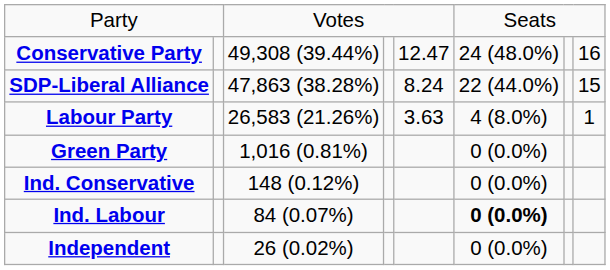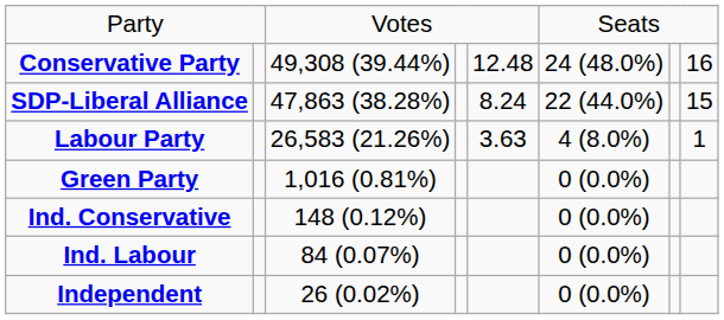Conservative Party | column 5: 12.47 -> 12.48
Ind. Labour | column 6: bold -> normal
